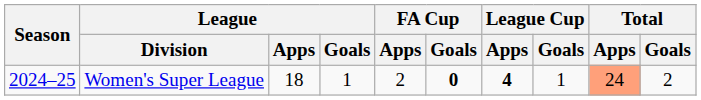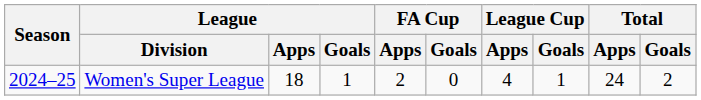Women's Super League | FA Cup / Goals: bold -> normal
Women's Super League | League Cup / Apps: bold -> normal
Women's Super League | Total / Apps: lightsalmon background -> no background
